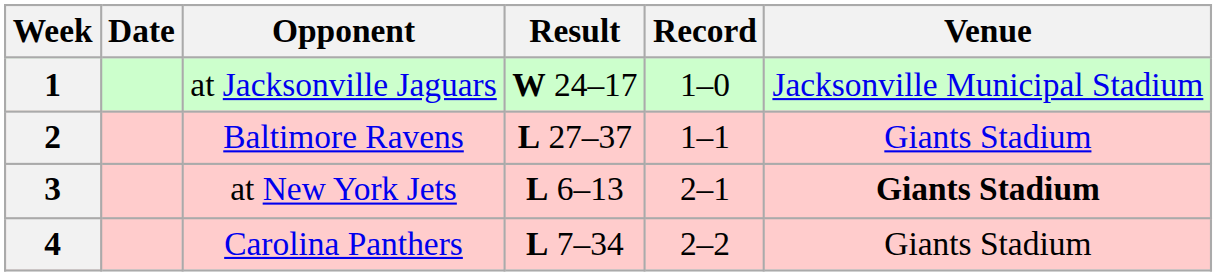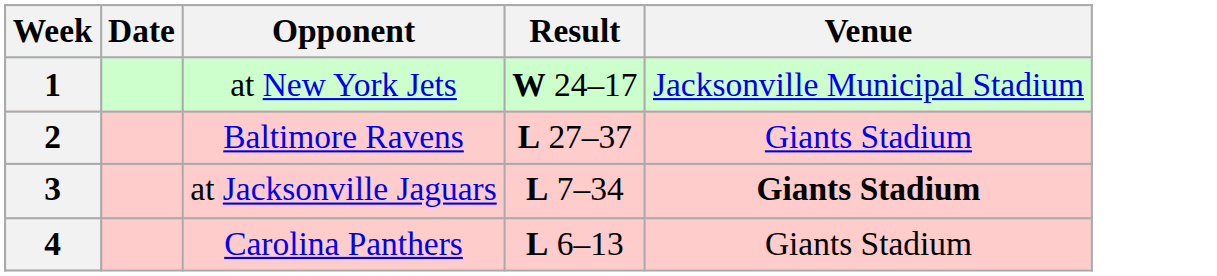- column: Record | 1–0 | 1–1 | 2–1 | 2–2
1 | Opponent: at Jacksonville Jaguars -> at New York Jets
3 | Opponent: at New York Jets -> at Jacksonville Jaguars
3 | Result: L 6–13 -> L 7–34
4 | Result: L 7–34 -> L 6–13
